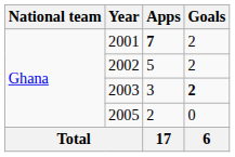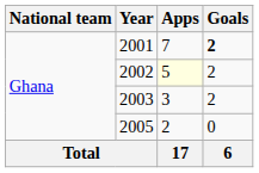2001 | Apps: bold -> normal
2001 | Goals: normal -> bold
2002 | Apps: no background -> lightyellow background
2003 | Goals: bold -> normal
